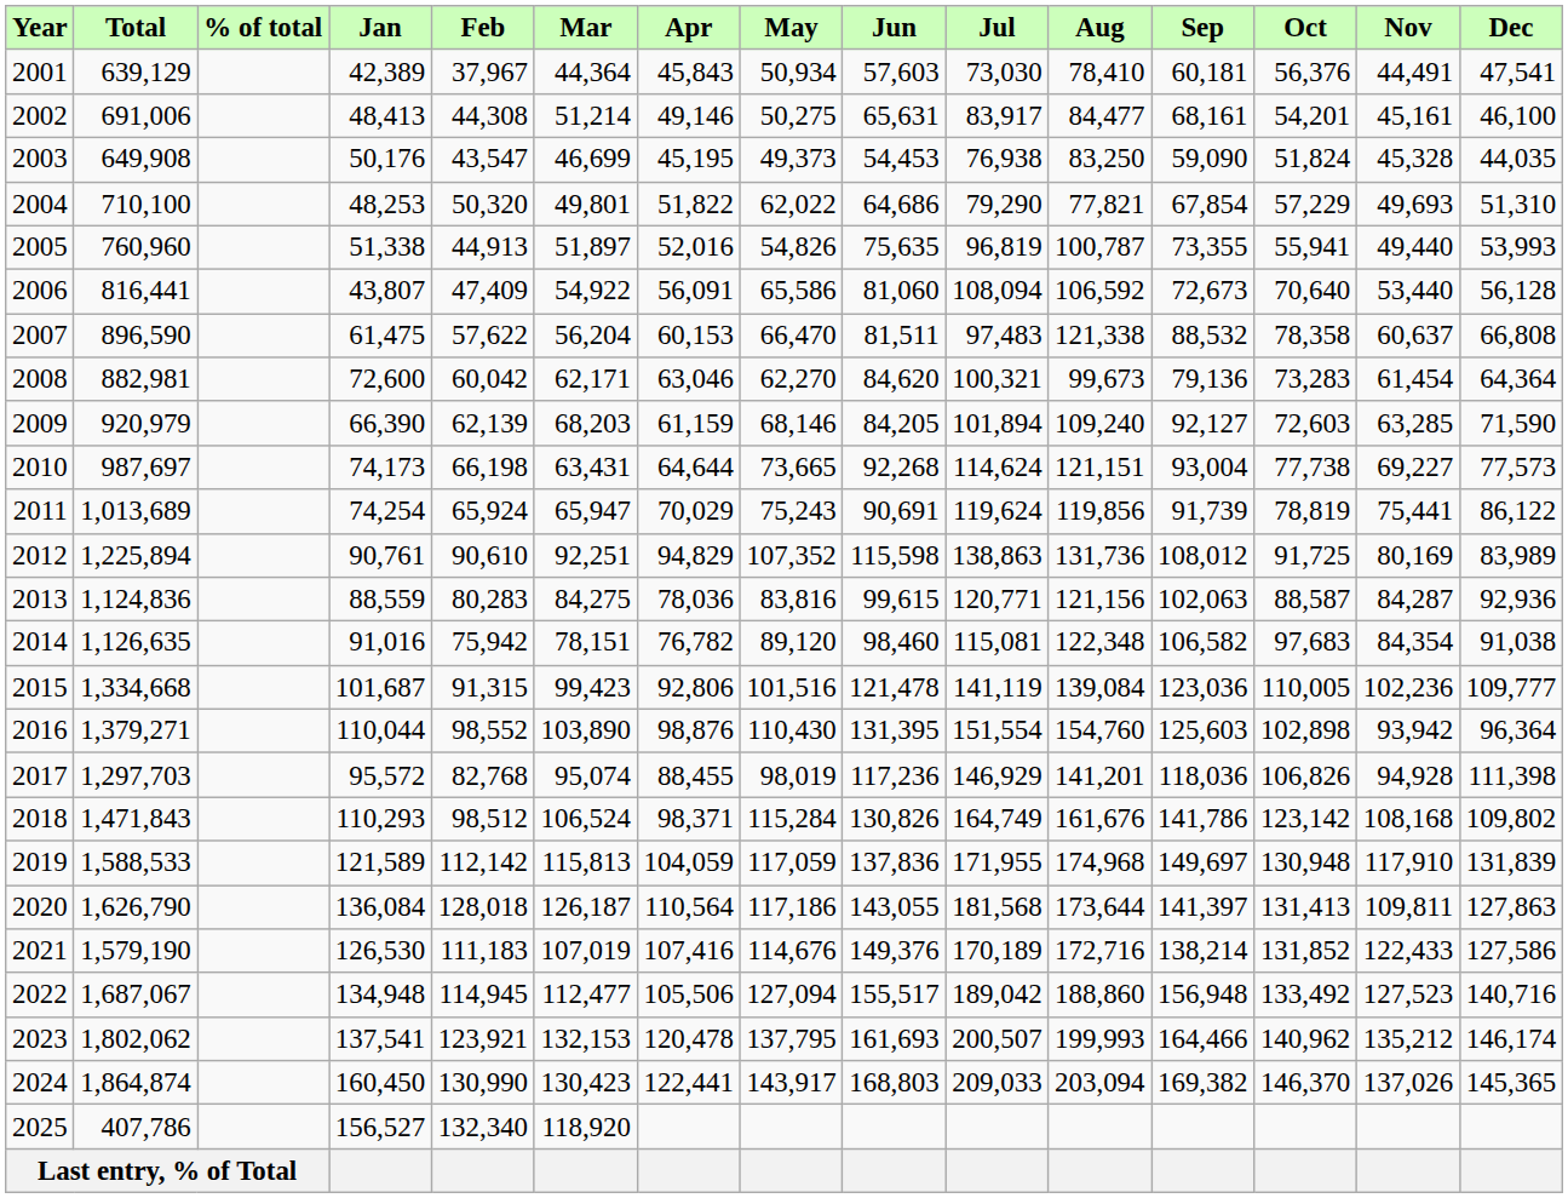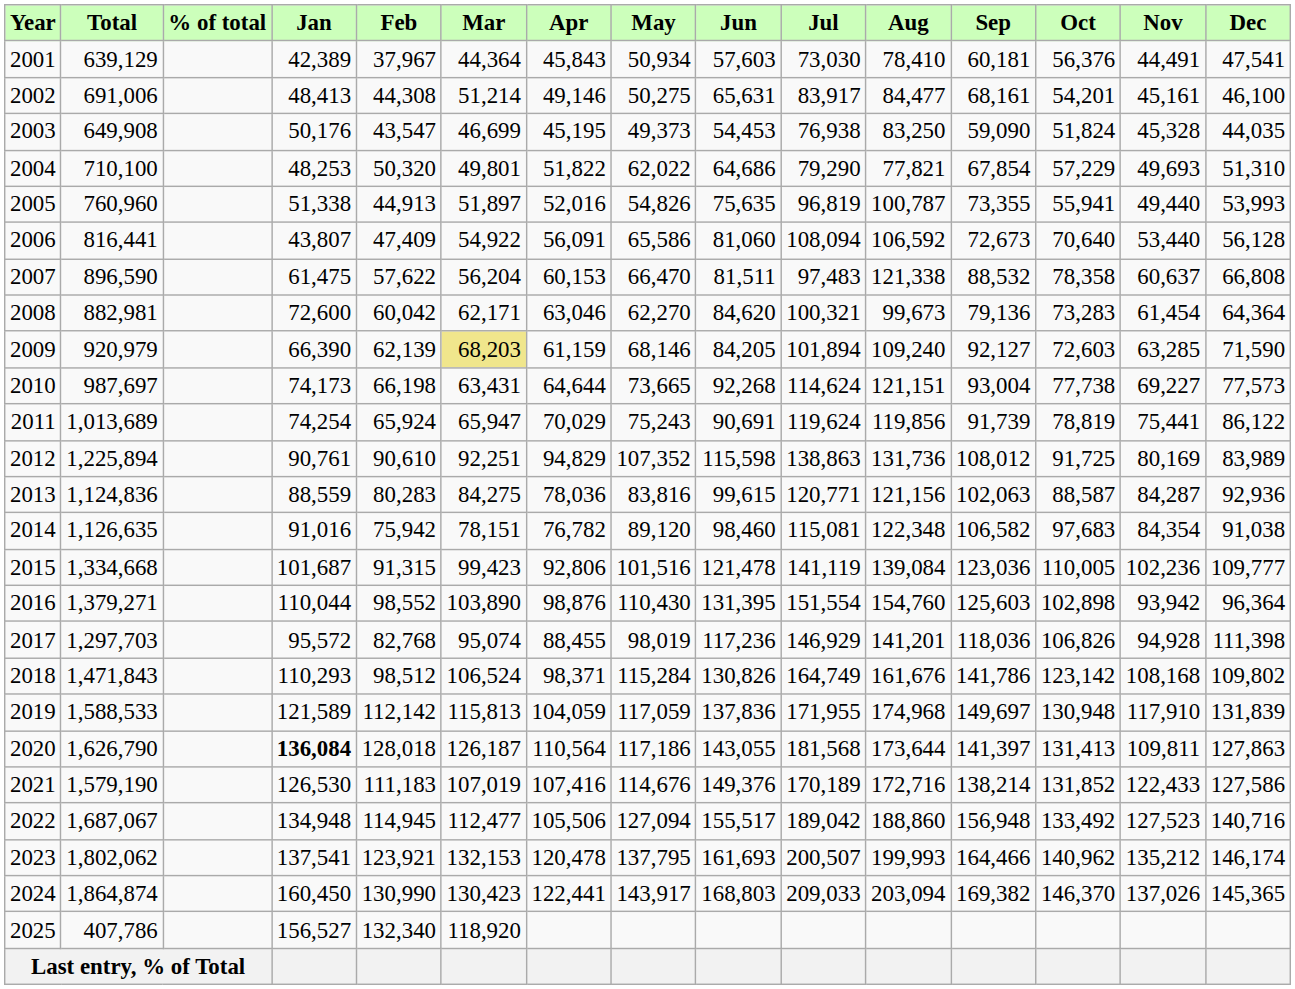2009 | Mar: no background -> khaki background
2020 | Jan: normal -> bold
